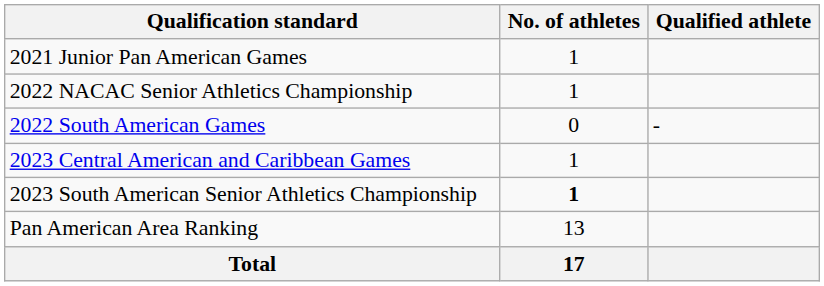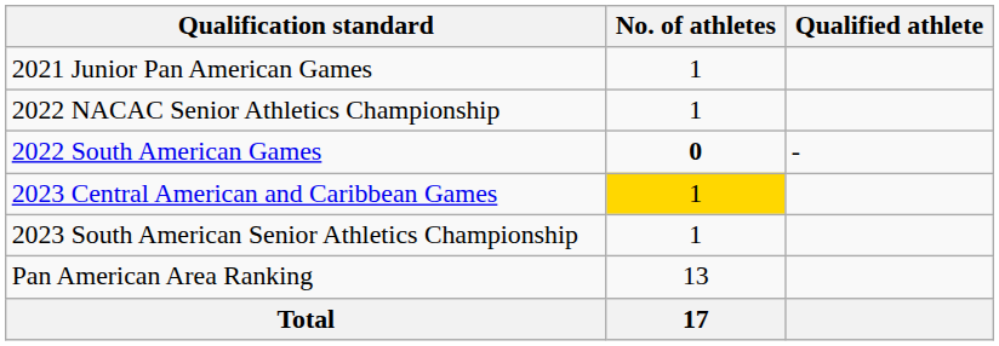2022 South American Games | No. of athletes: normal -> bold
2023 Central American and Caribbean Games | No. of athletes: no background -> gold background
2023 South American Senior Athletics Championship | No. of athletes: bold -> normal
